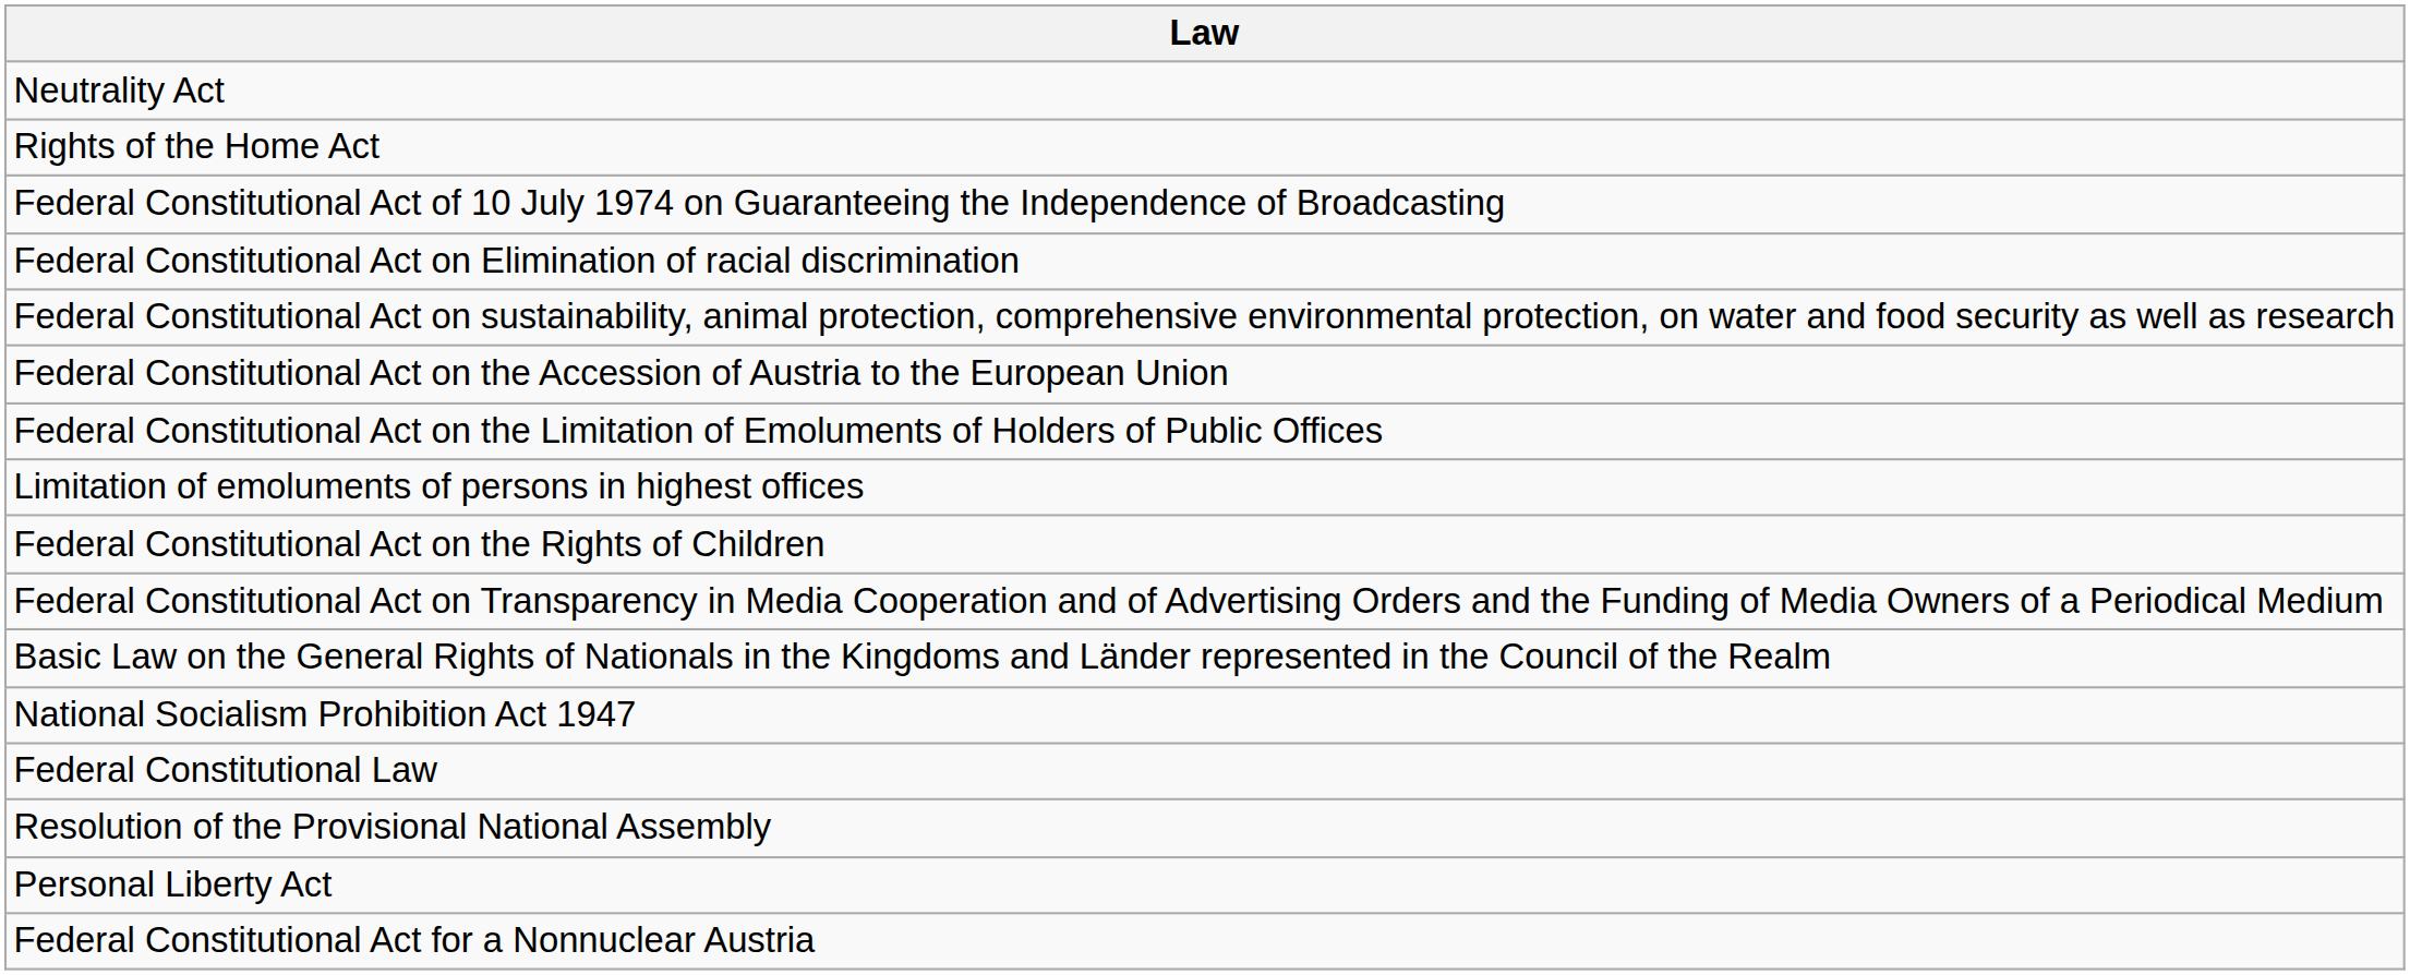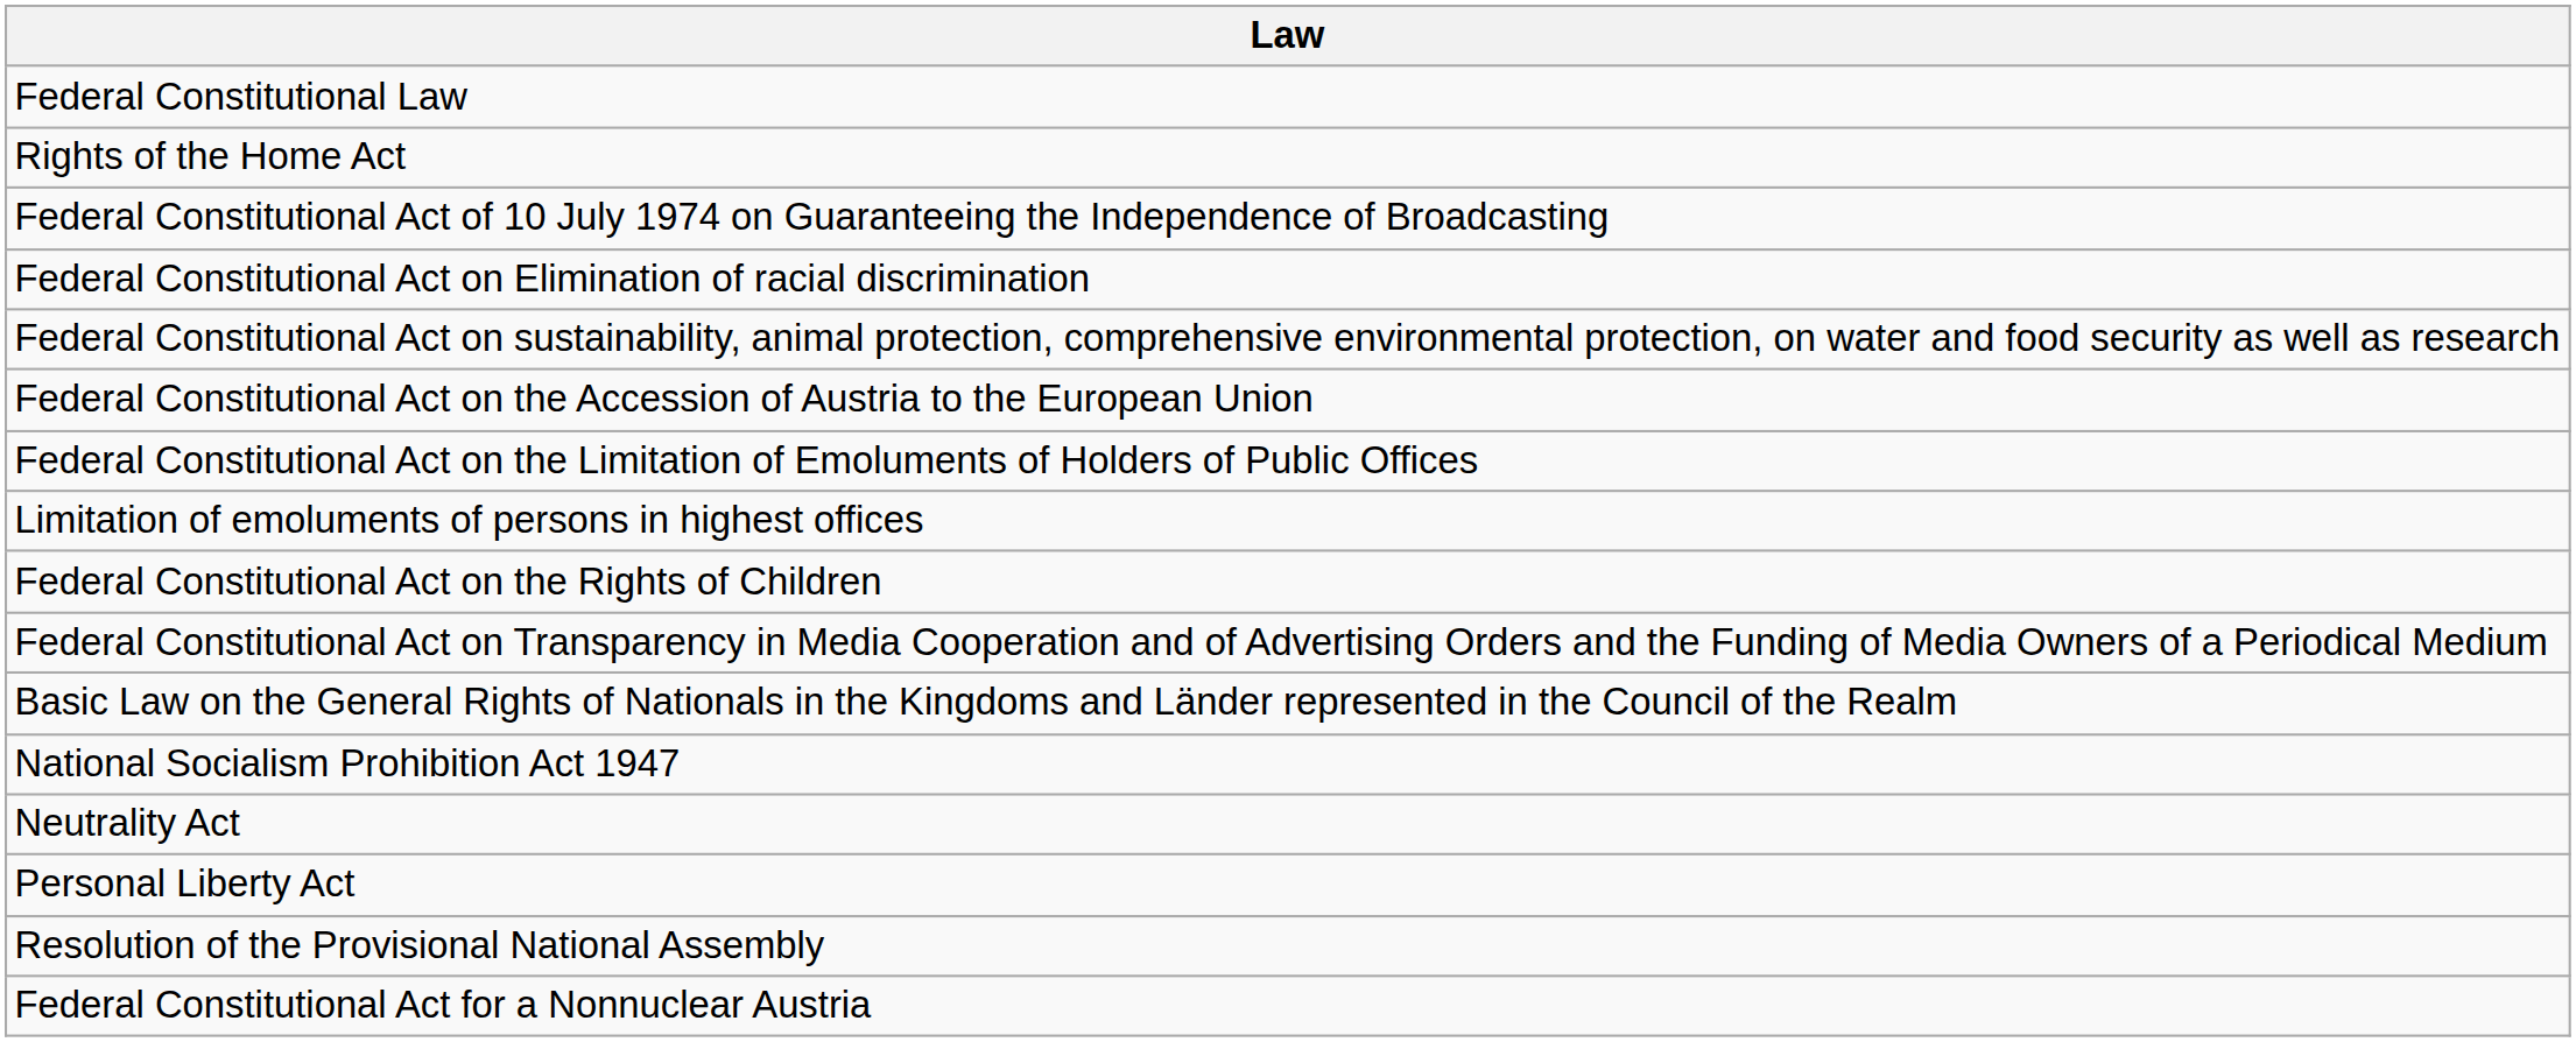row 2 | column 1: Neutrality Act -> Federal Constitutional Law
row 14 | column 1: Federal Constitutional Law -> Neutrality Act
row 15 | column 1: Resolution of the Provisional National Assembly -> Personal Liberty Act
row 16 | column 1: Personal Liberty Act -> Resolution of the Provisional National Assembly
